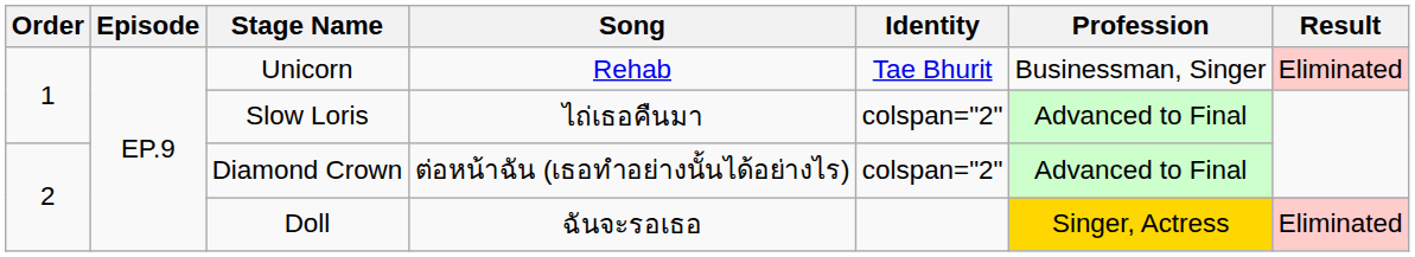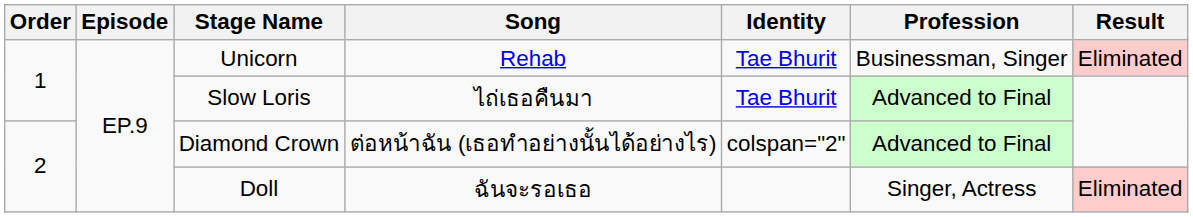Slow Loris | Identity: colspan="2" -> Tae Bhurit
Doll | Profession: gold background -> no background
